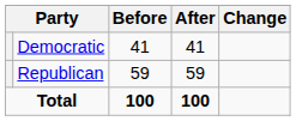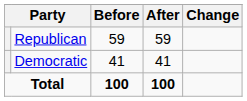rows swapped: Republican <-> Democratic
